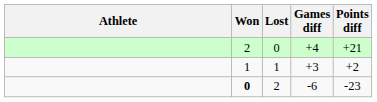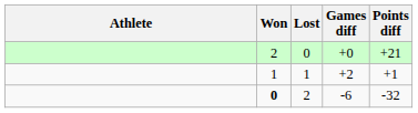row 2 | Games diff: +4 -> +0
row 3 | Games diff: +3 -> +2
row 3 | Points diff: +2 -> +1
row 4 | Points diff: -23 -> -32
